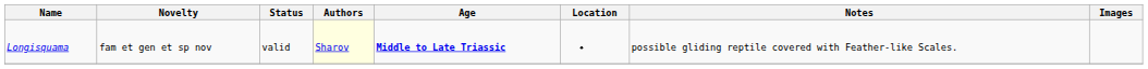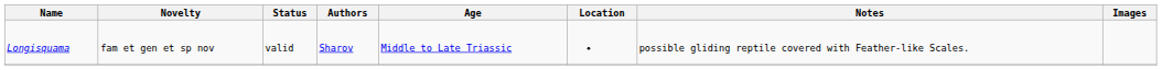Longisquama | Authors: lightyellow background -> no background
Longisquama | Age: bold -> normal
